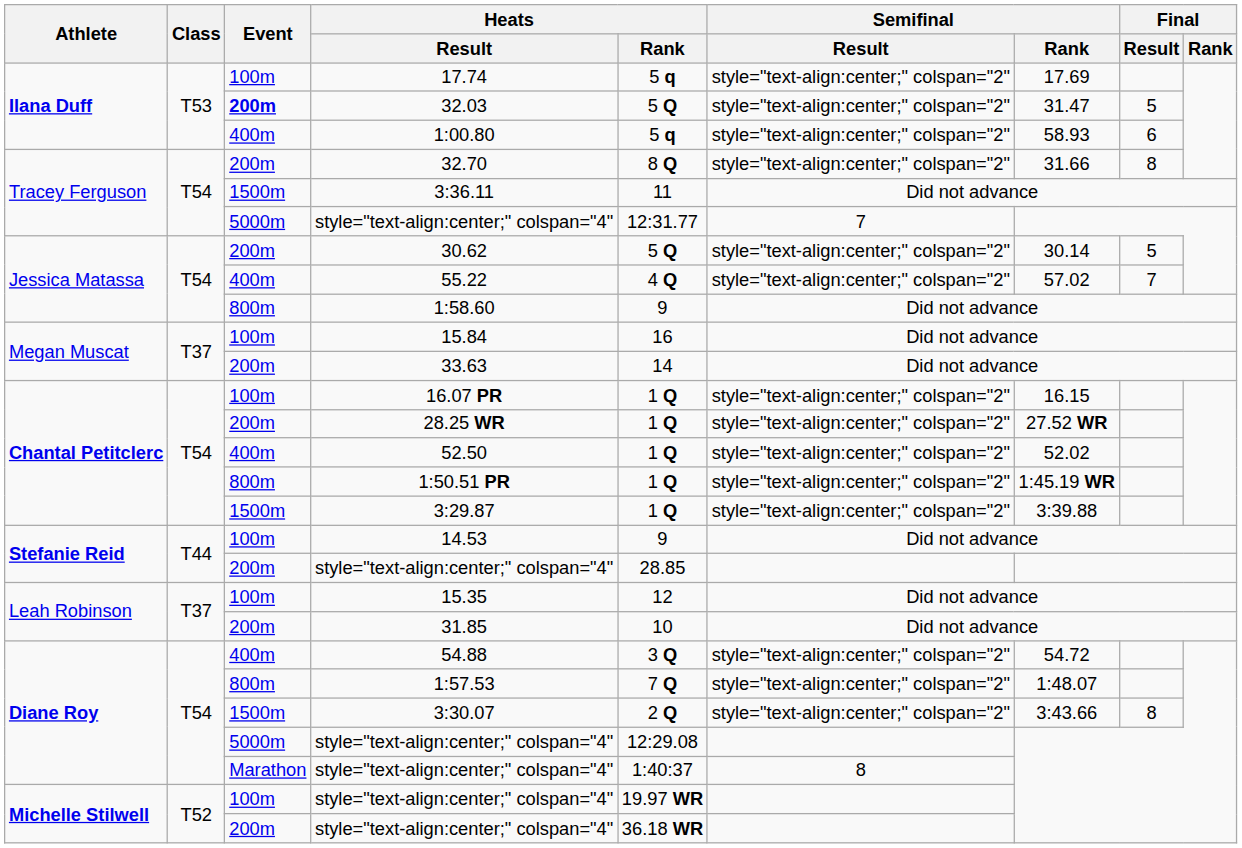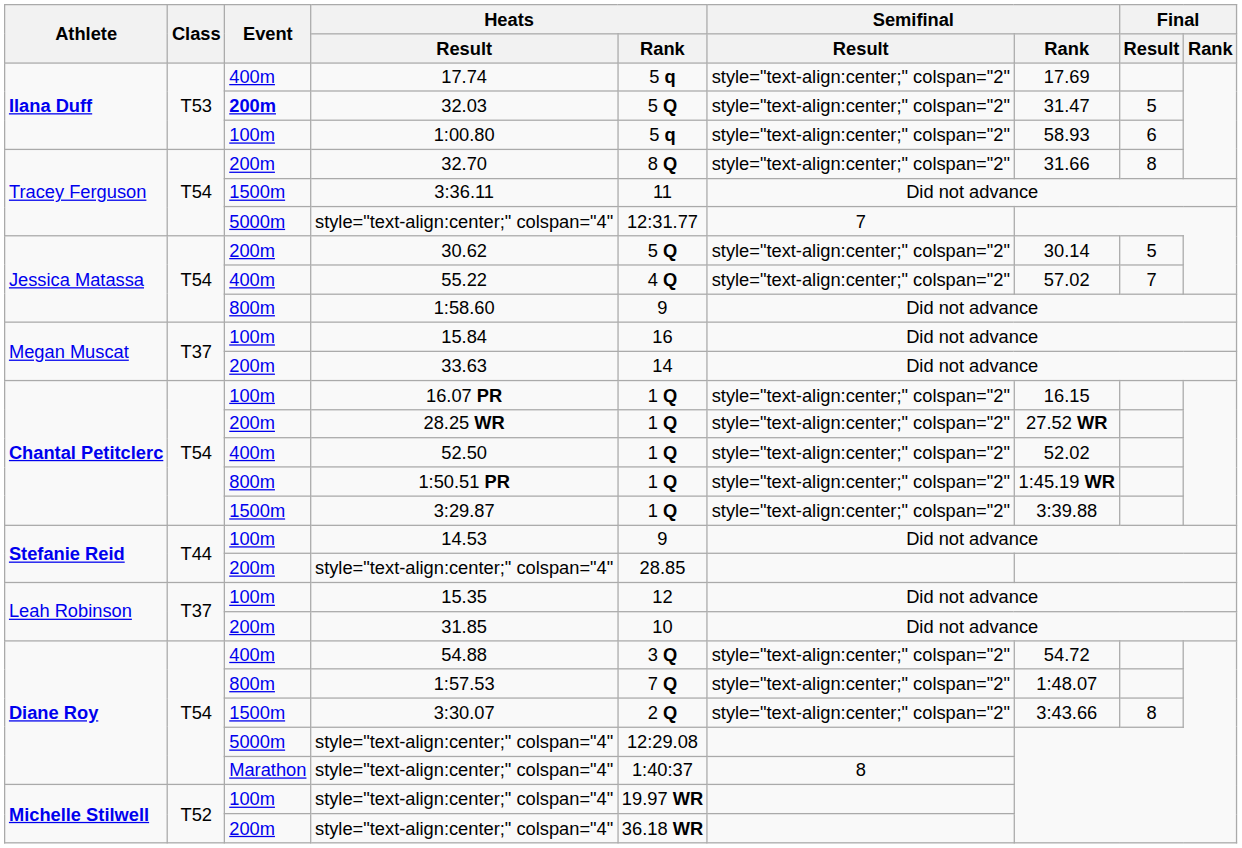17.74 | Event: 100m -> 400m
1:00.80 | Event: 400m -> 100m
